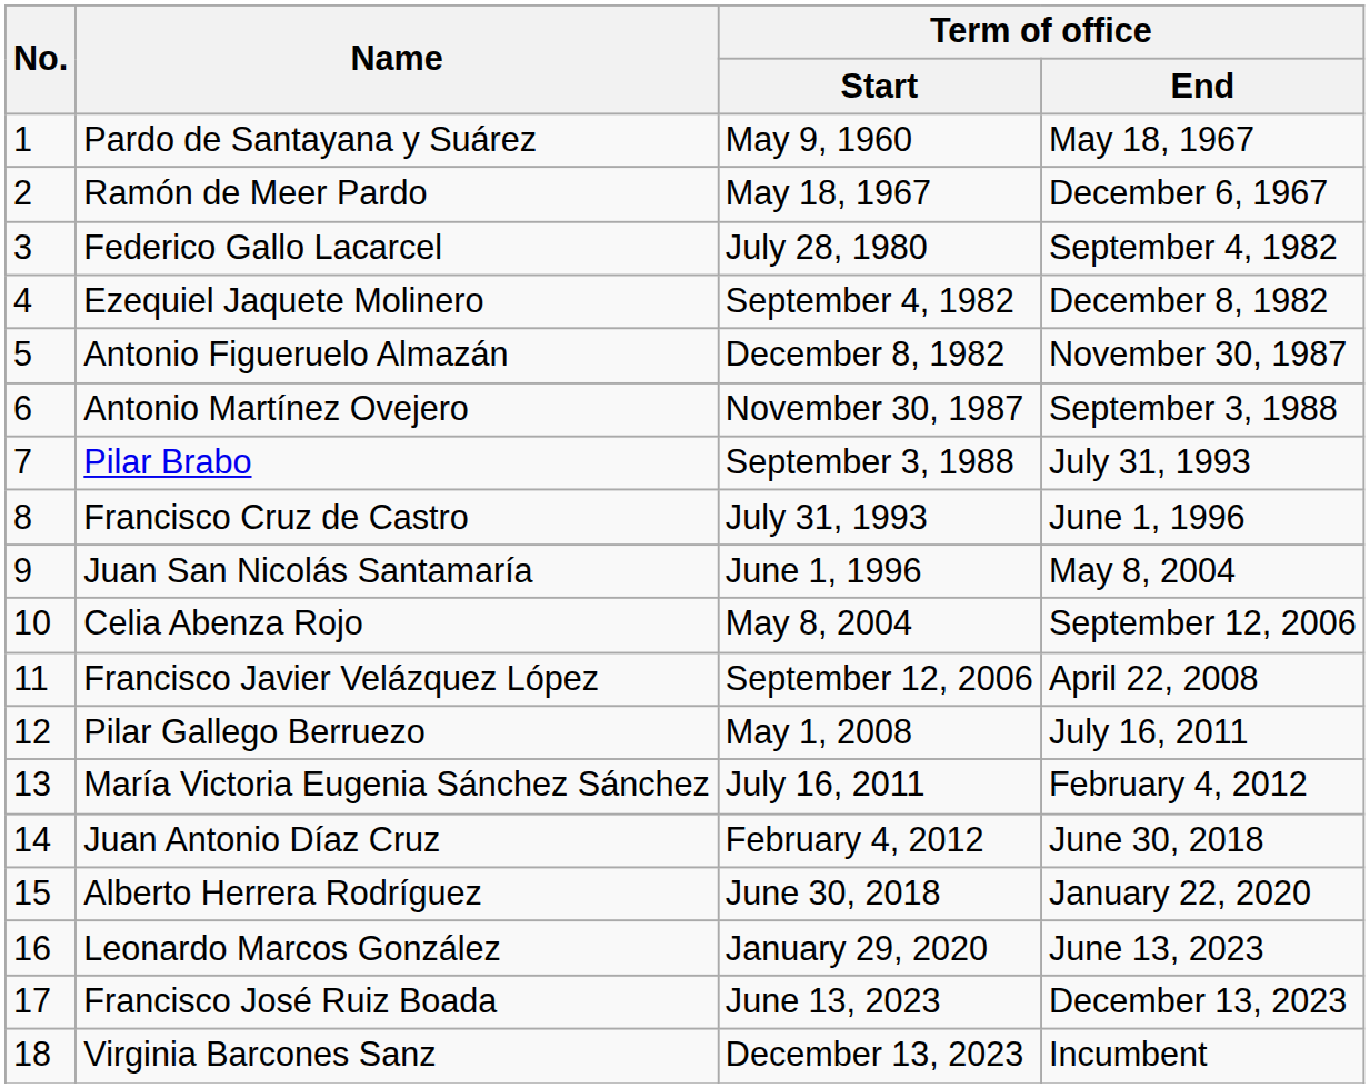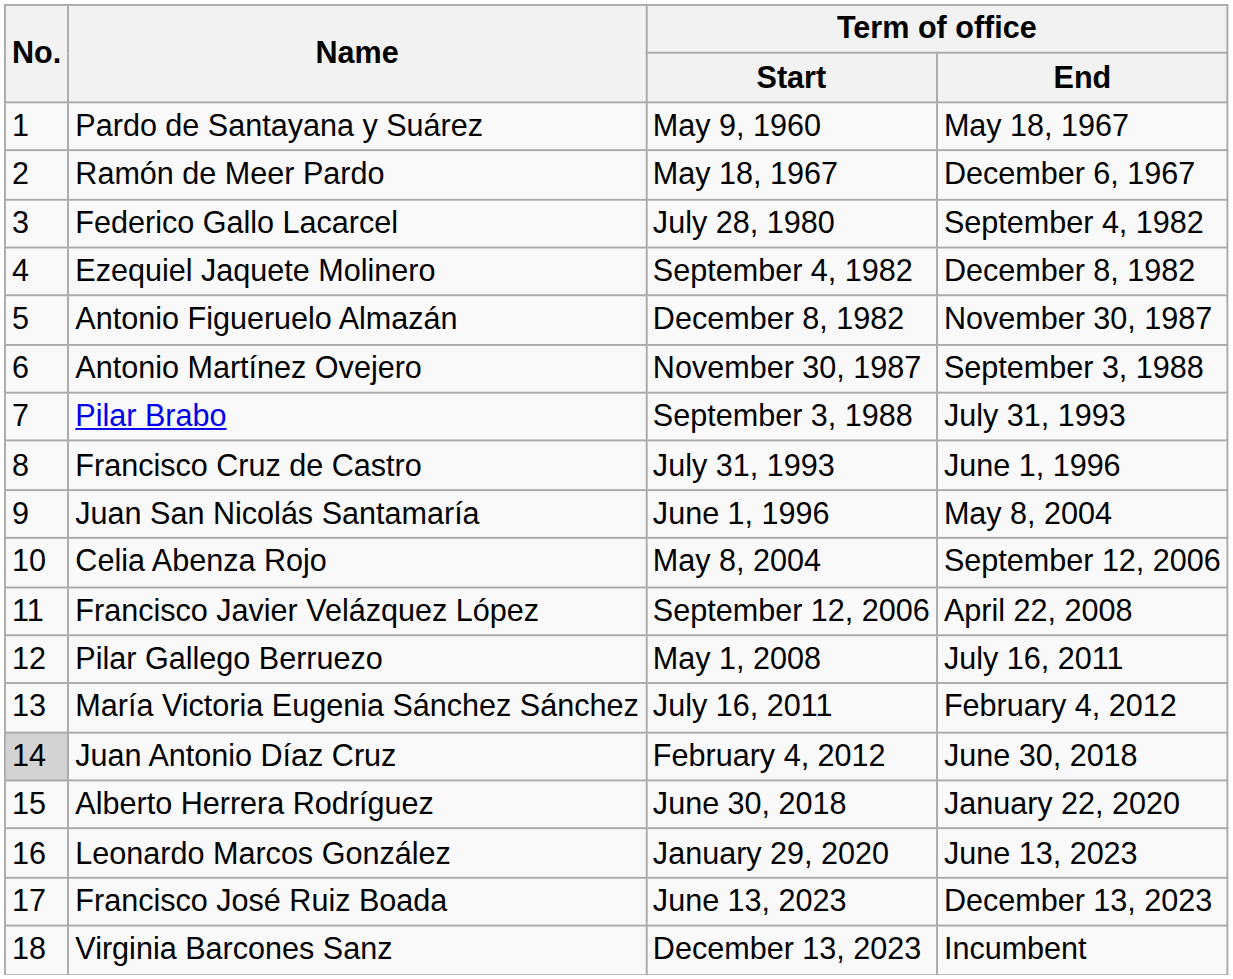Juan Antonio Díaz Cruz | No.: no background -> lightgrey background
